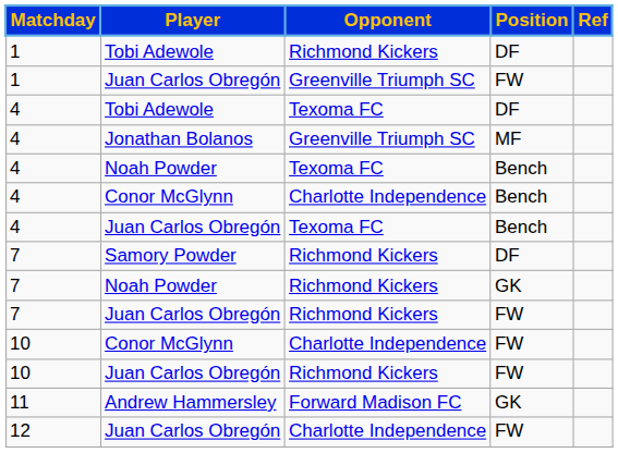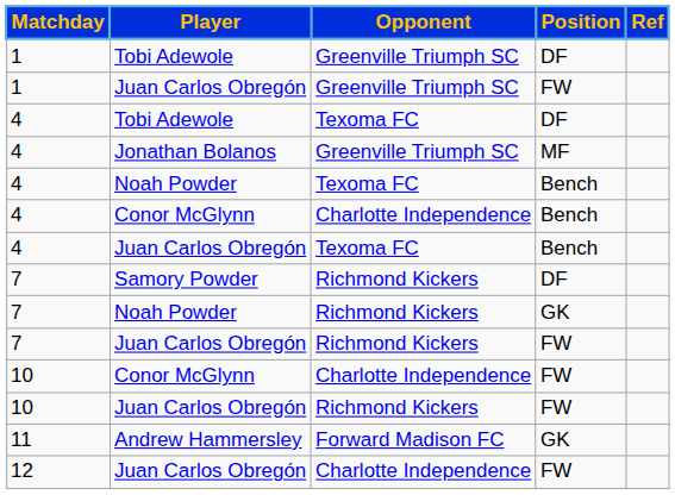1 / Tobi Adewole | Opponent: Richmond Kickers -> Greenville Triumph SC
